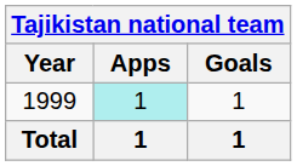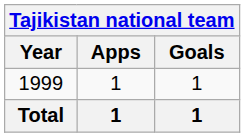1999 | Apps: paleturquoise background -> no background
